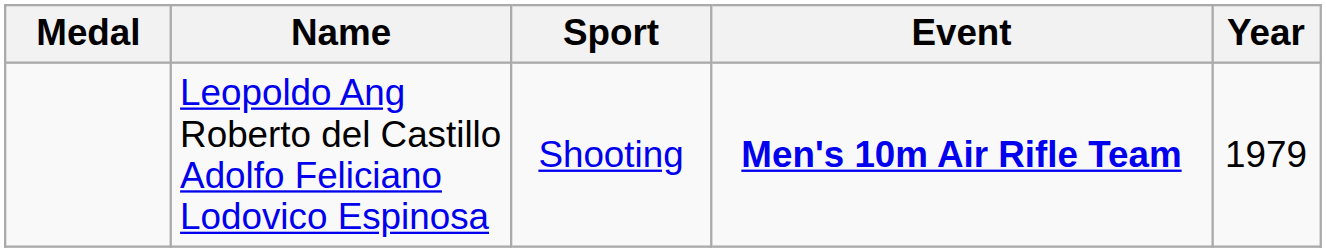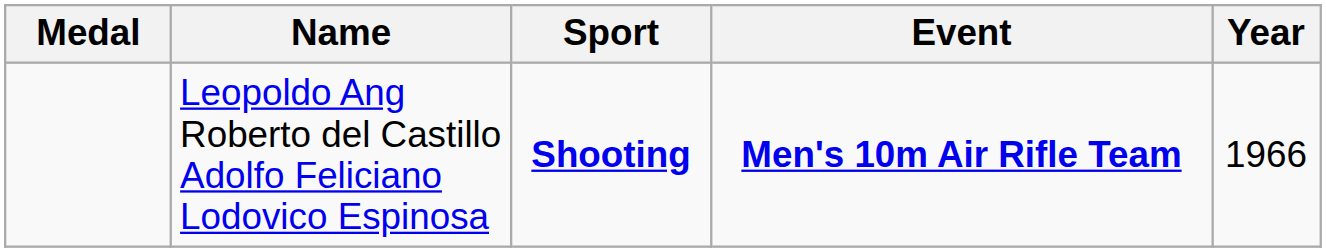row 2 | Sport: normal -> bold
row 2 | Year: 1979 -> 1966
